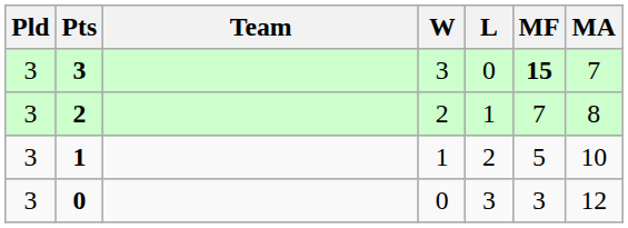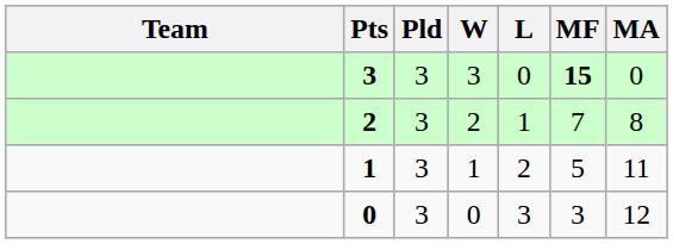columns swapped: Team <-> Pld
row 2 | MA: 7 -> 0
row 4 | MA: 10 -> 11
